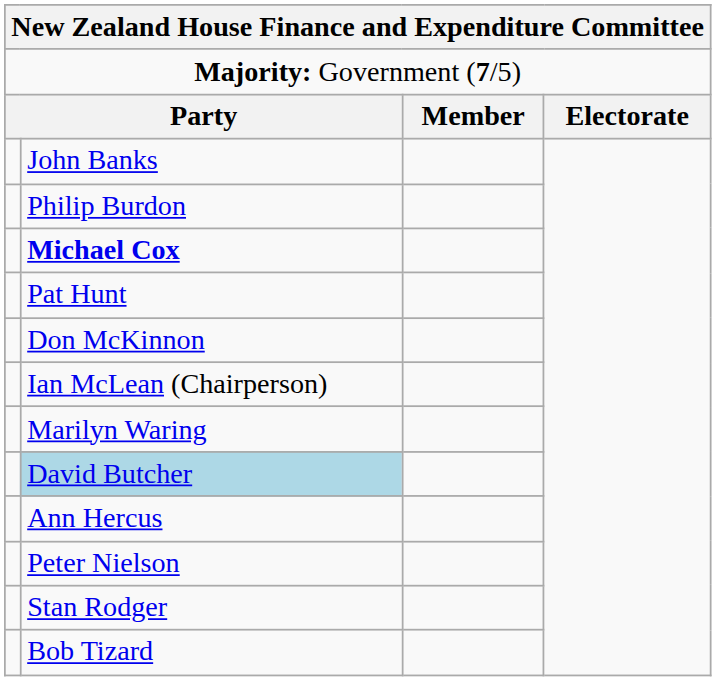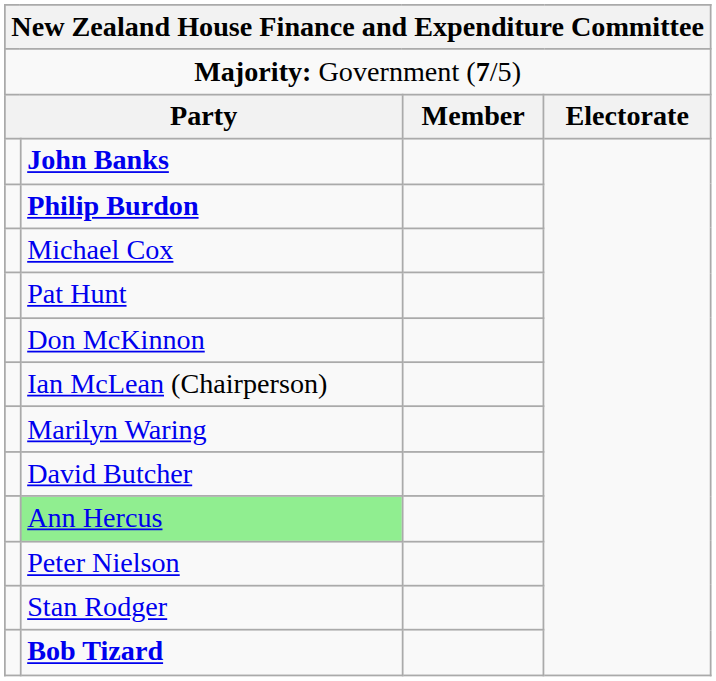John Banks | column 2: normal -> bold
Philip Burdon | column 2: normal -> bold
Michael Cox | column 2: bold -> normal
David Butcher | column 2: lightblue background -> no background
Ann Hercus | column 2: no background -> lightgreen background
Bob Tizard | column 2: normal -> bold
